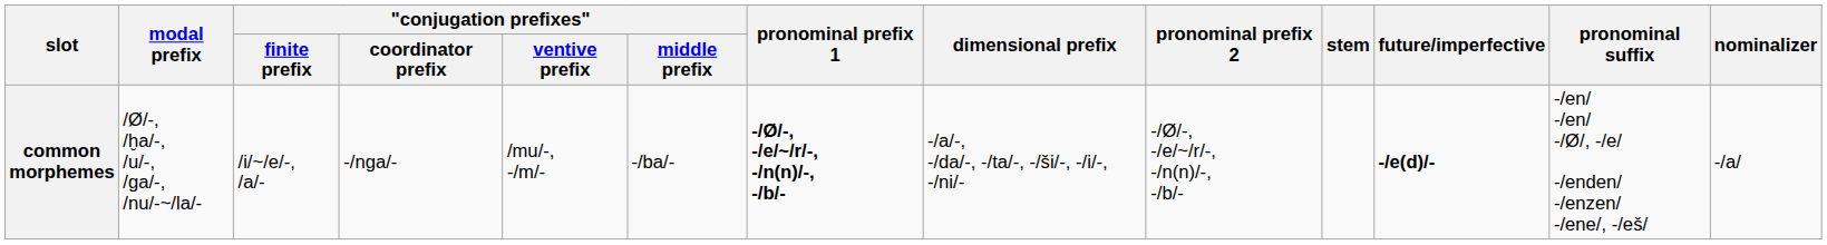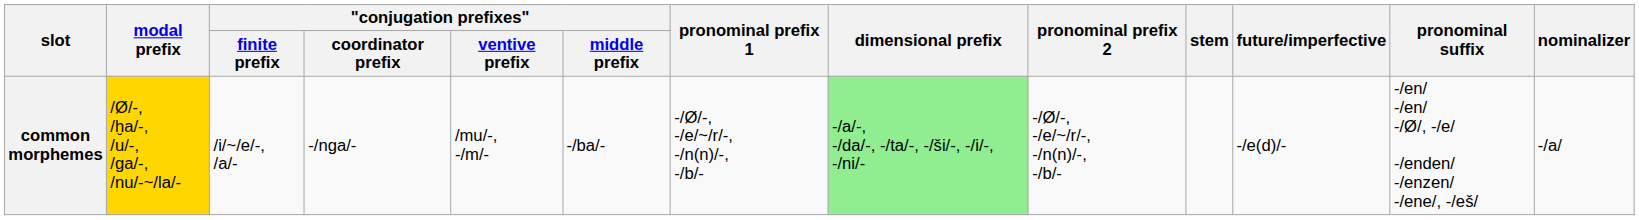common morphemes | modal prefix: no background -> gold background
common morphemes | pronominal prefix 1: bold -> normal
common morphemes | dimensional prefix: no background -> lightgreen background
common morphemes | future/imperfective: bold -> normal
